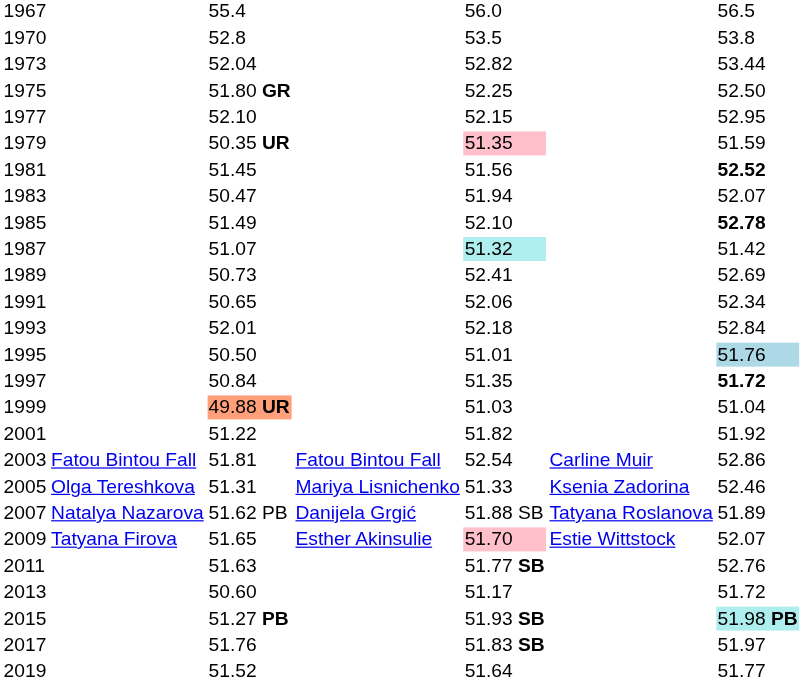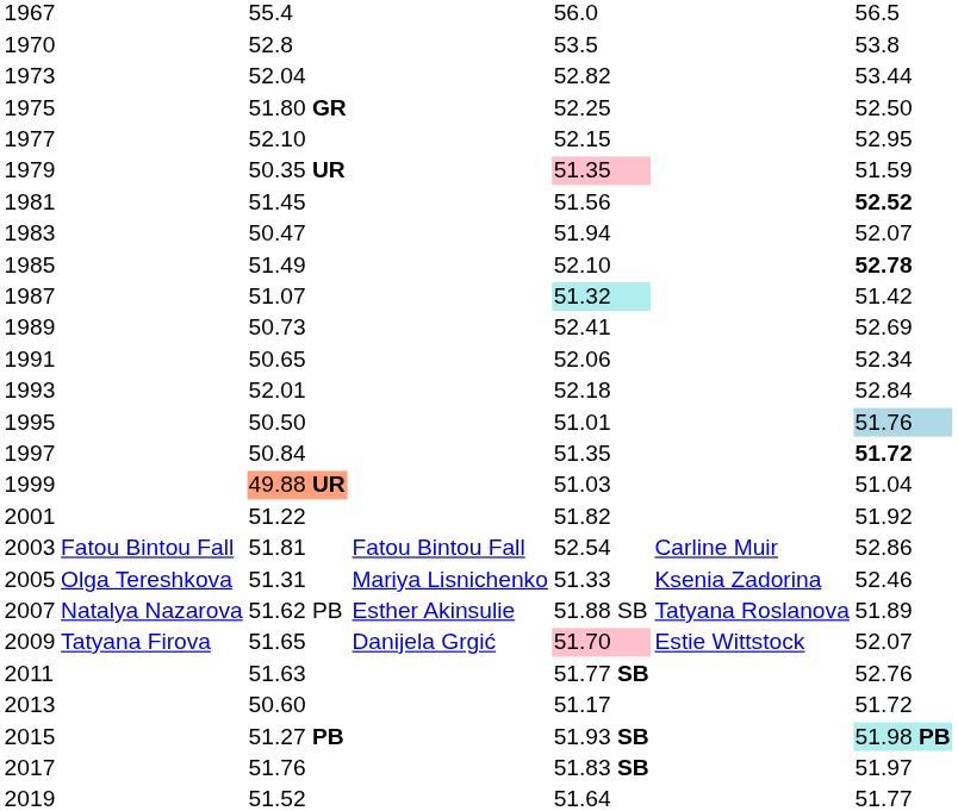2007 | column 4: Danijela Grgić -> Esther Akinsulie
2009 | column 4: Esther Akinsulie -> Danijela Grgić
